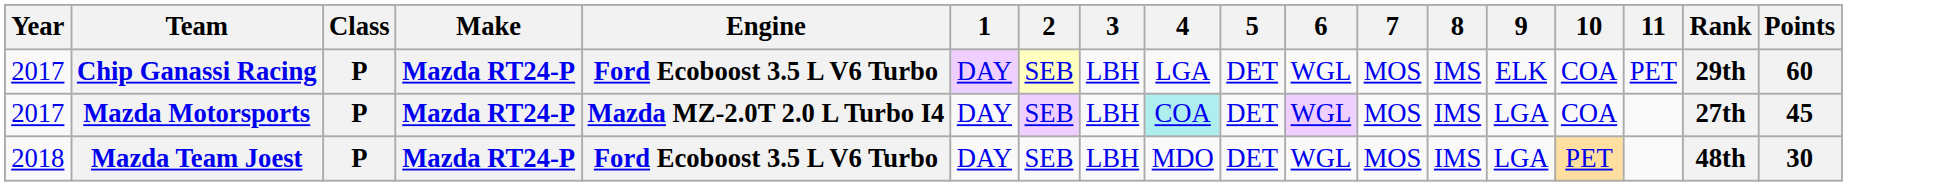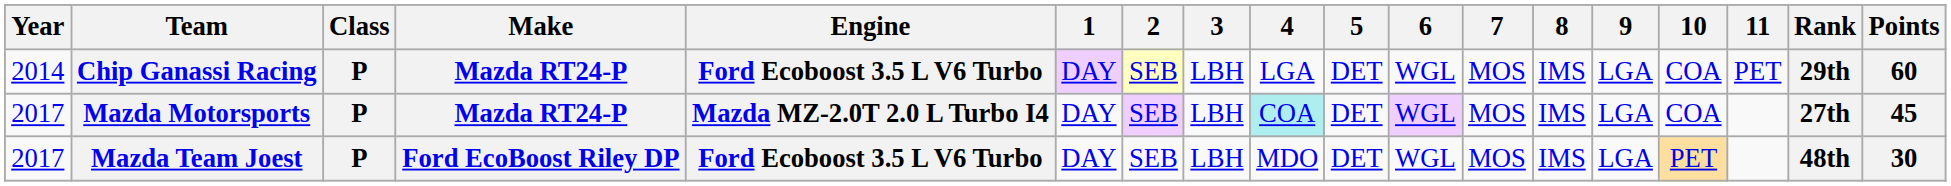Chip Ganassi Racing | Year: 2017 -> 2014
Chip Ganassi Racing | 9: ELK -> LGA
Mazda Team Joest | Year: 2018 -> 2017
Mazda Team Joest | Make: Mazda RT24-P -> Ford EcoBoost Riley DP
